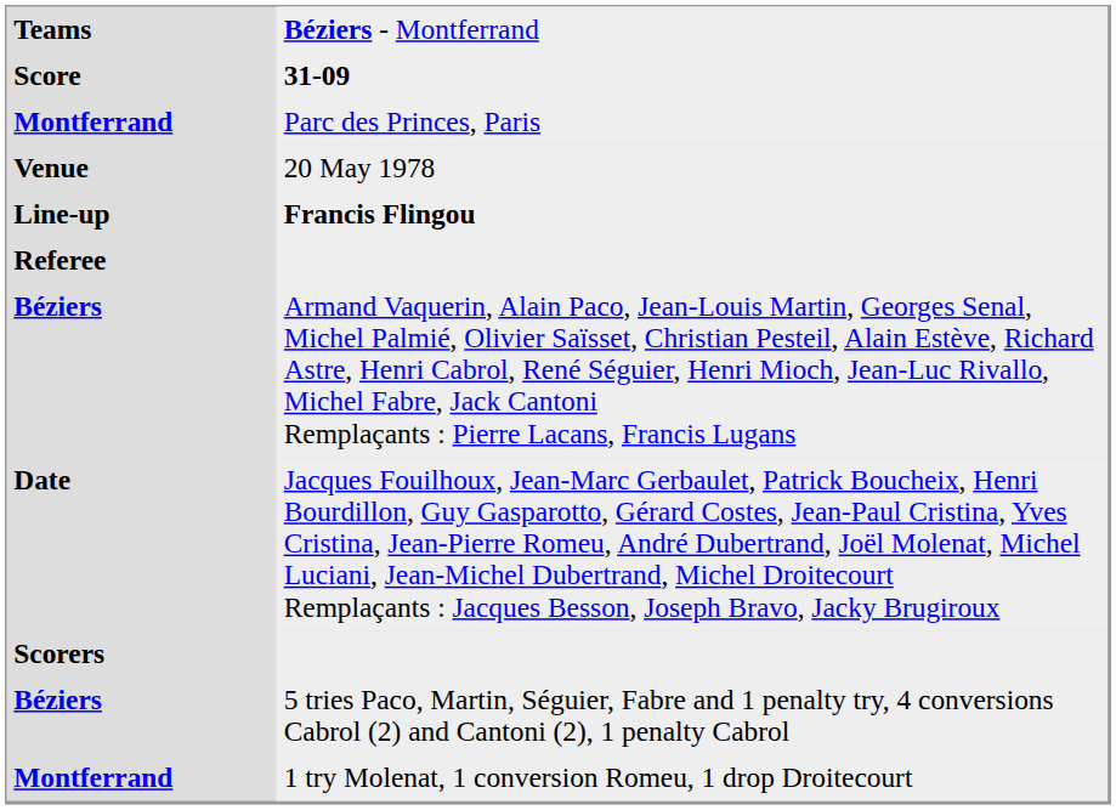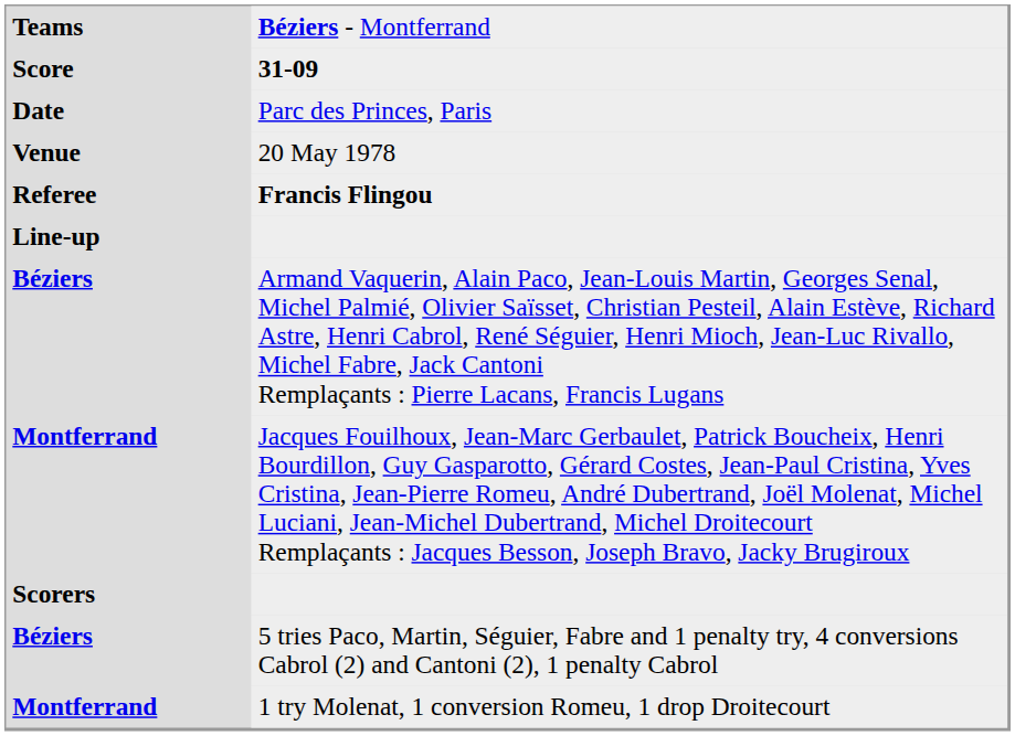row 3 | column 1: Montferrand -> Date
row 5 | column 1: Line-up -> Referee
row 6 | column 1: Referee -> Line-up
row 8 | column 1: Date -> Montferrand
